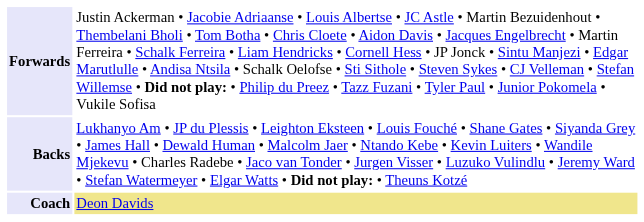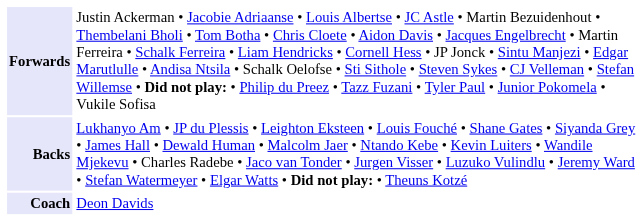Coach | column 2: khaki background -> no background
